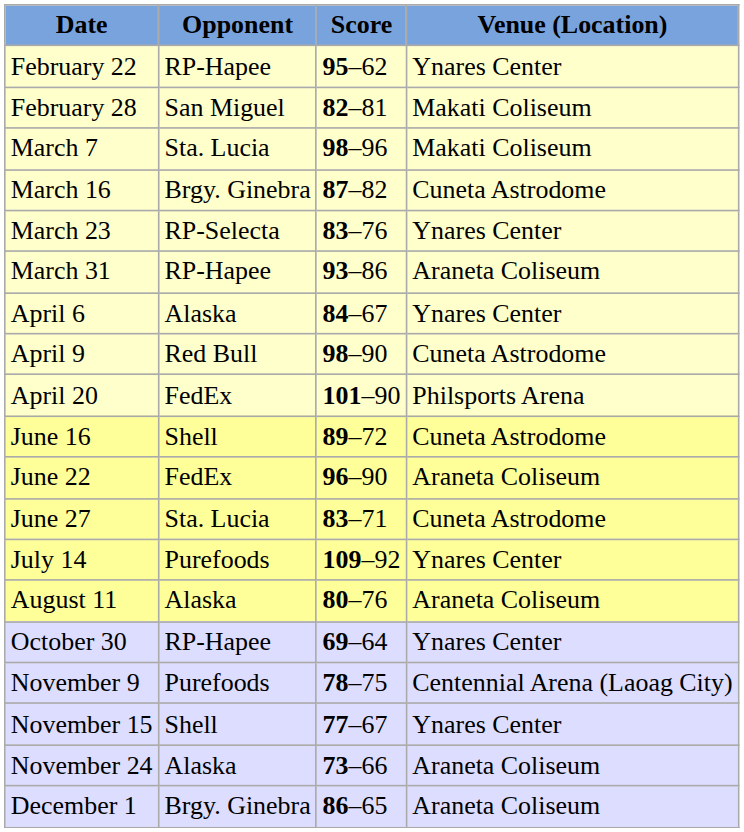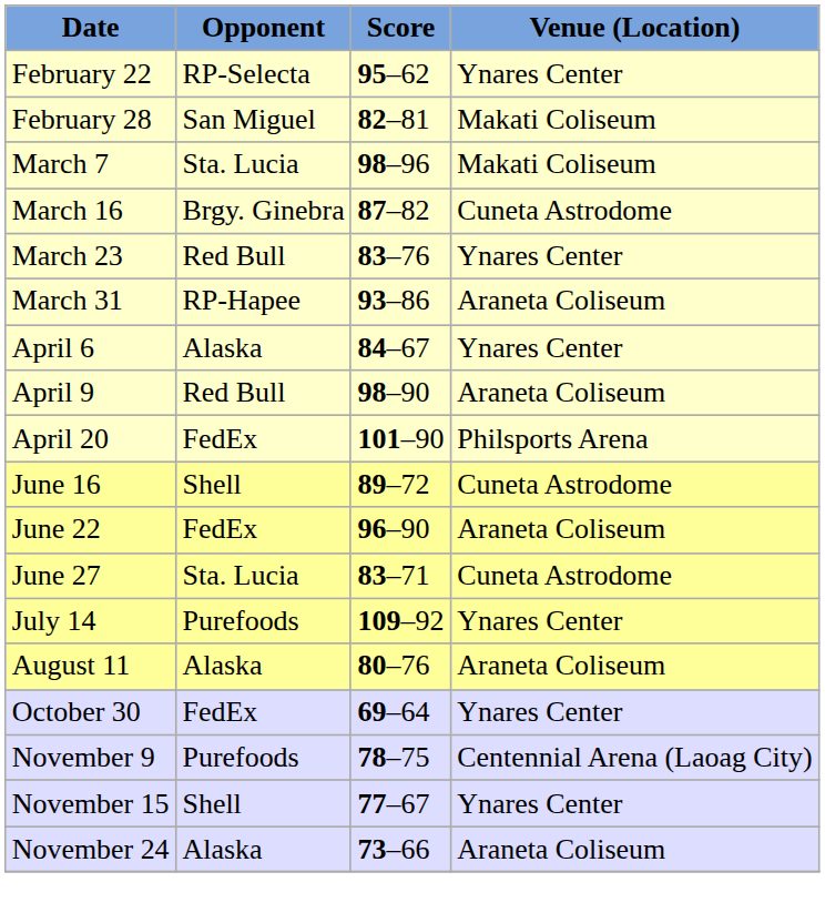February 22 | Opponent: RP-Hapee -> RP-Selecta
March 23 | Opponent: RP-Selecta -> Red Bull
April 9 | Venue (Location): Cuneta Astrodome -> Araneta Coliseum
October 30 | Opponent: RP-Hapee -> FedEx
- row: December 1 | Brgy. Ginebra | 86–65 | Araneta Coliseum
